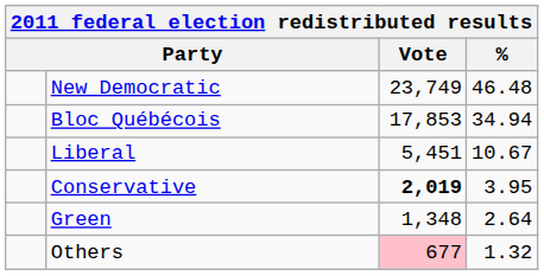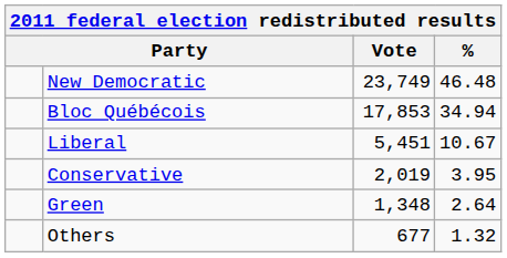Conservative | Vote: bold -> normal
Others | Vote: pink background -> no background
